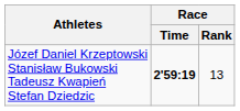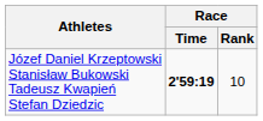row 3 | Race / Rank: 13 -> 10
